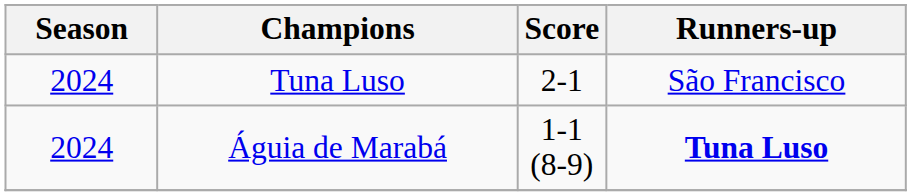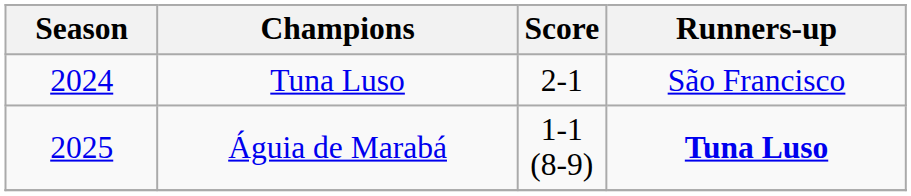Águia de Marabá | Season: 2024 -> 2025
